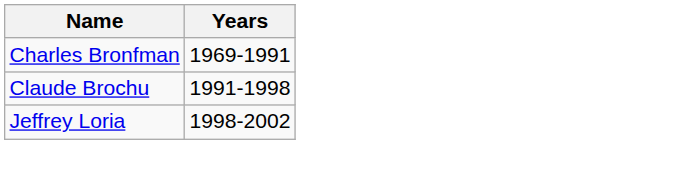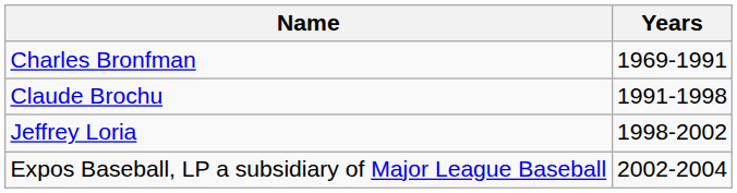+ row: Expos Baseball, LP a subsidiary of Major League Baseball | 2002-2004
